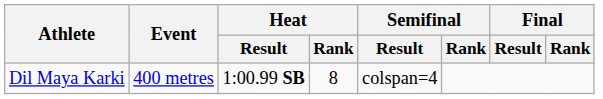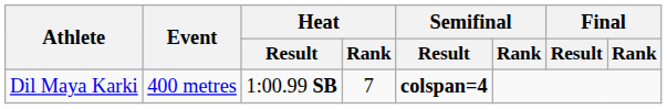Dil Maya Karki | Heat / Rank: 8 -> 7
Dil Maya Karki | Semifinal / Result: normal -> bold
